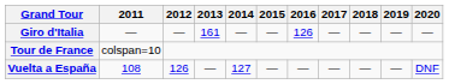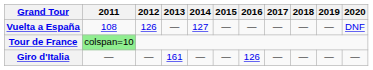rows swapped: Giro d'Italia <-> Vuelta a España
Tour de France | 2011: no background -> lightgreen background
